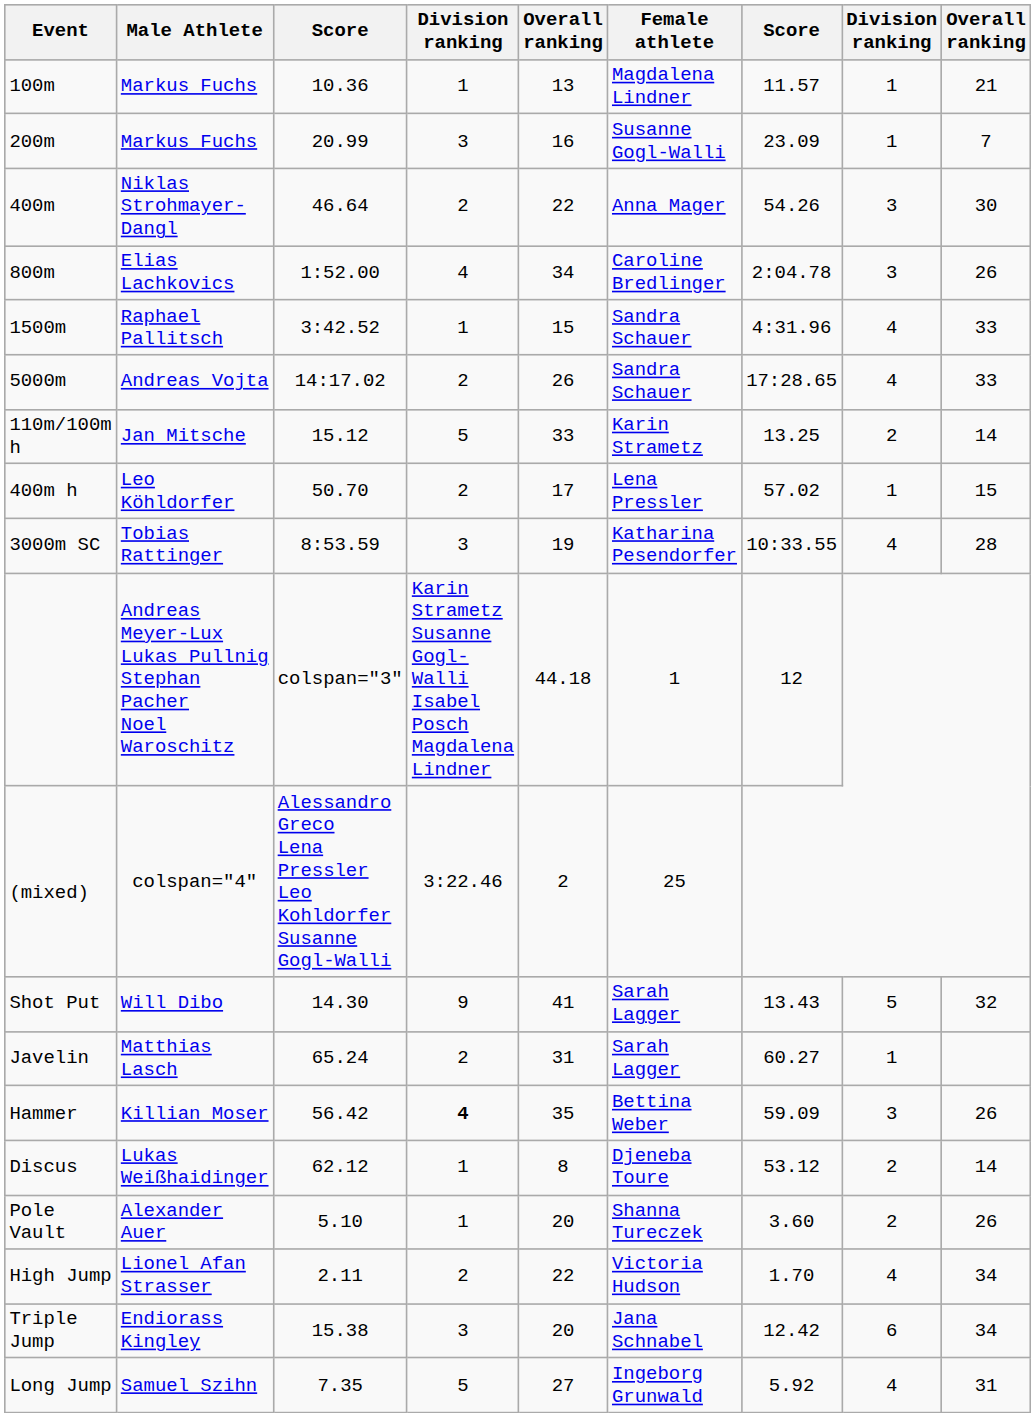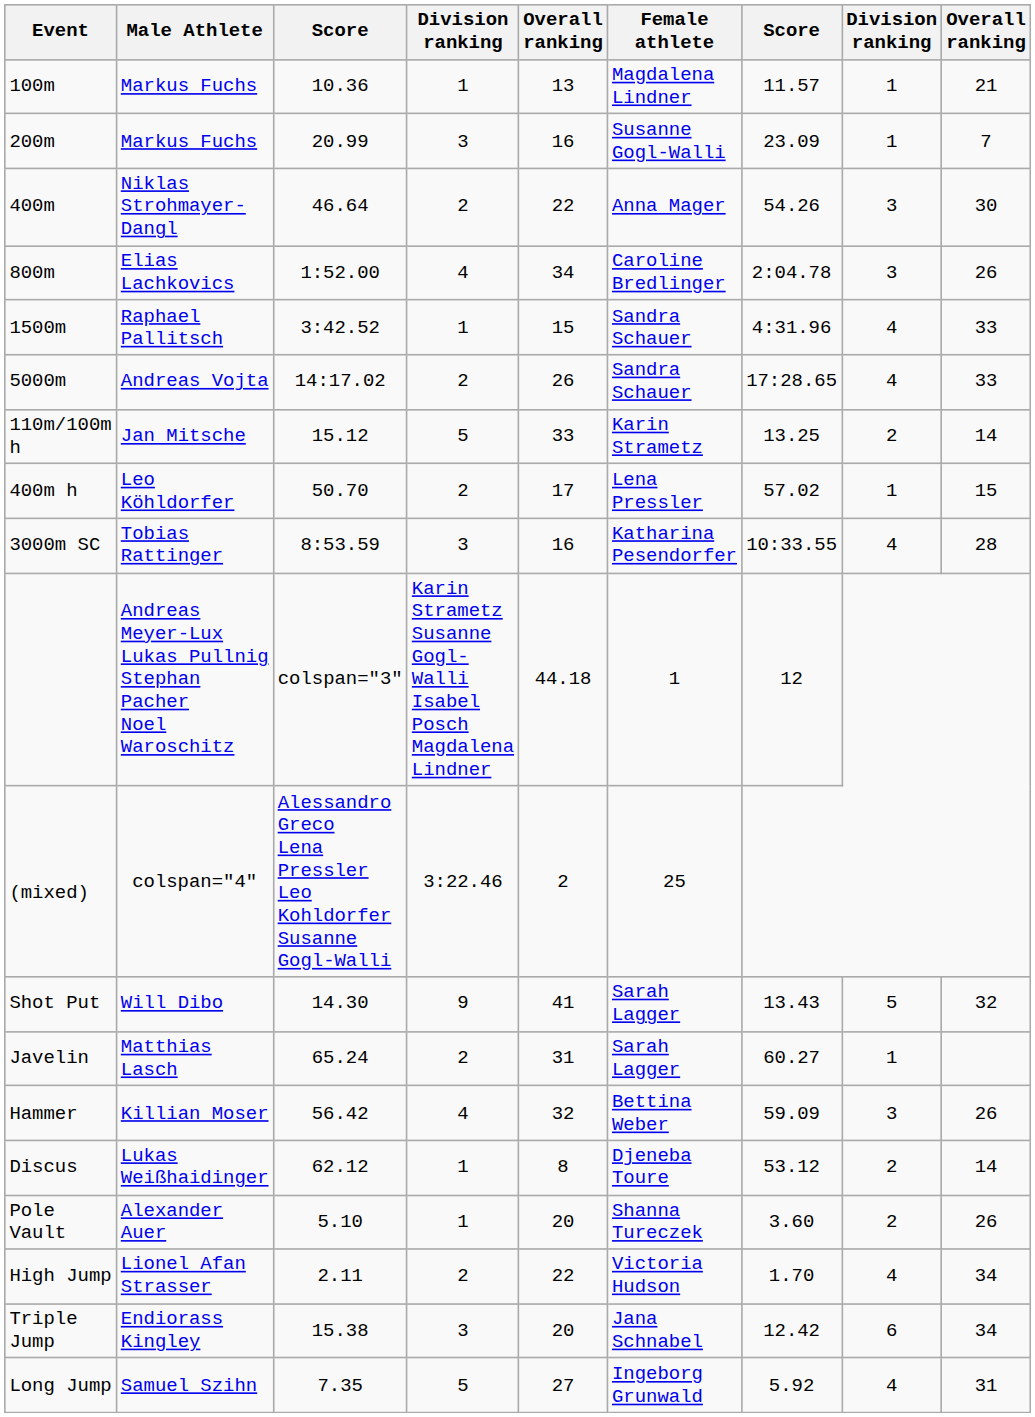3000m SC | column 5: 19 -> 16
Hammer | column 4: bold -> normal
Hammer | column 5: 35 -> 32
